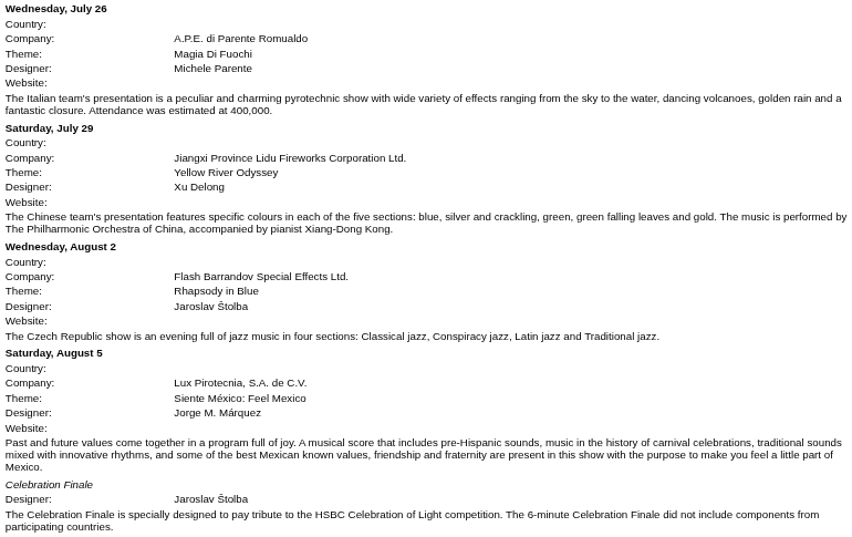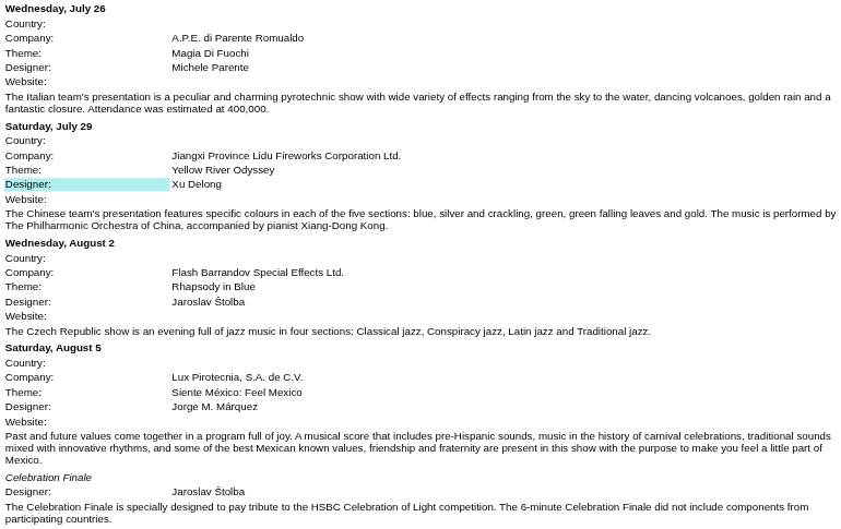Xu Delong | column 1: no background -> paleturquoise background
